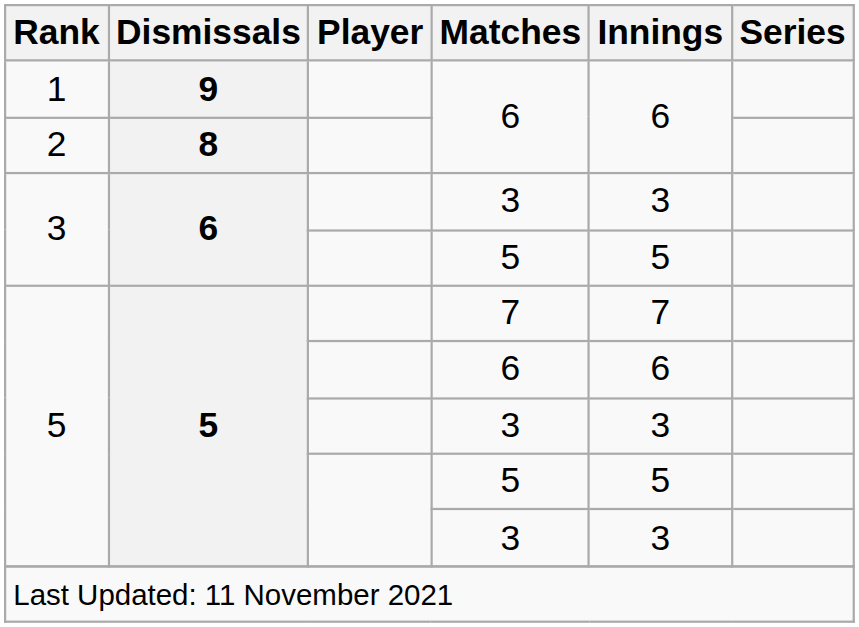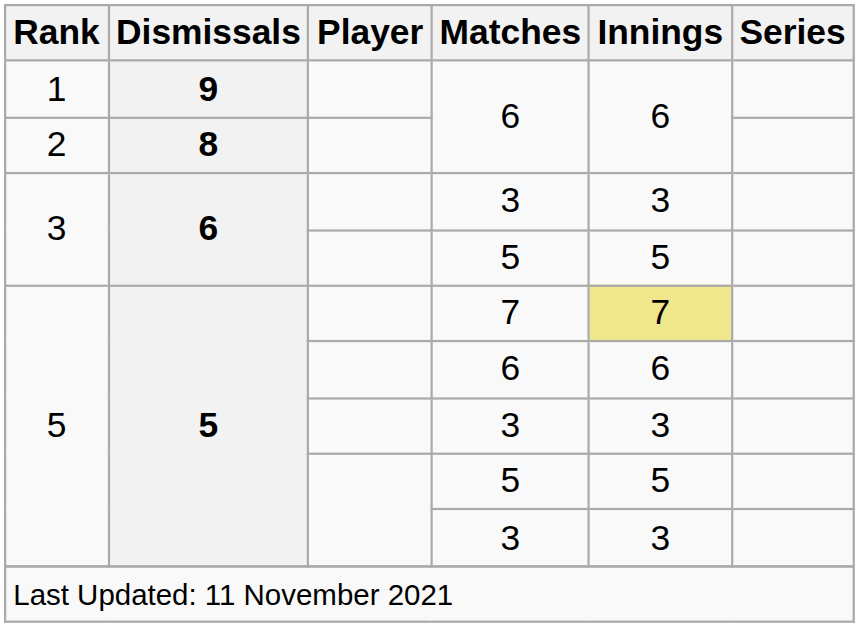5 / 7 | Innings: no background -> khaki background
